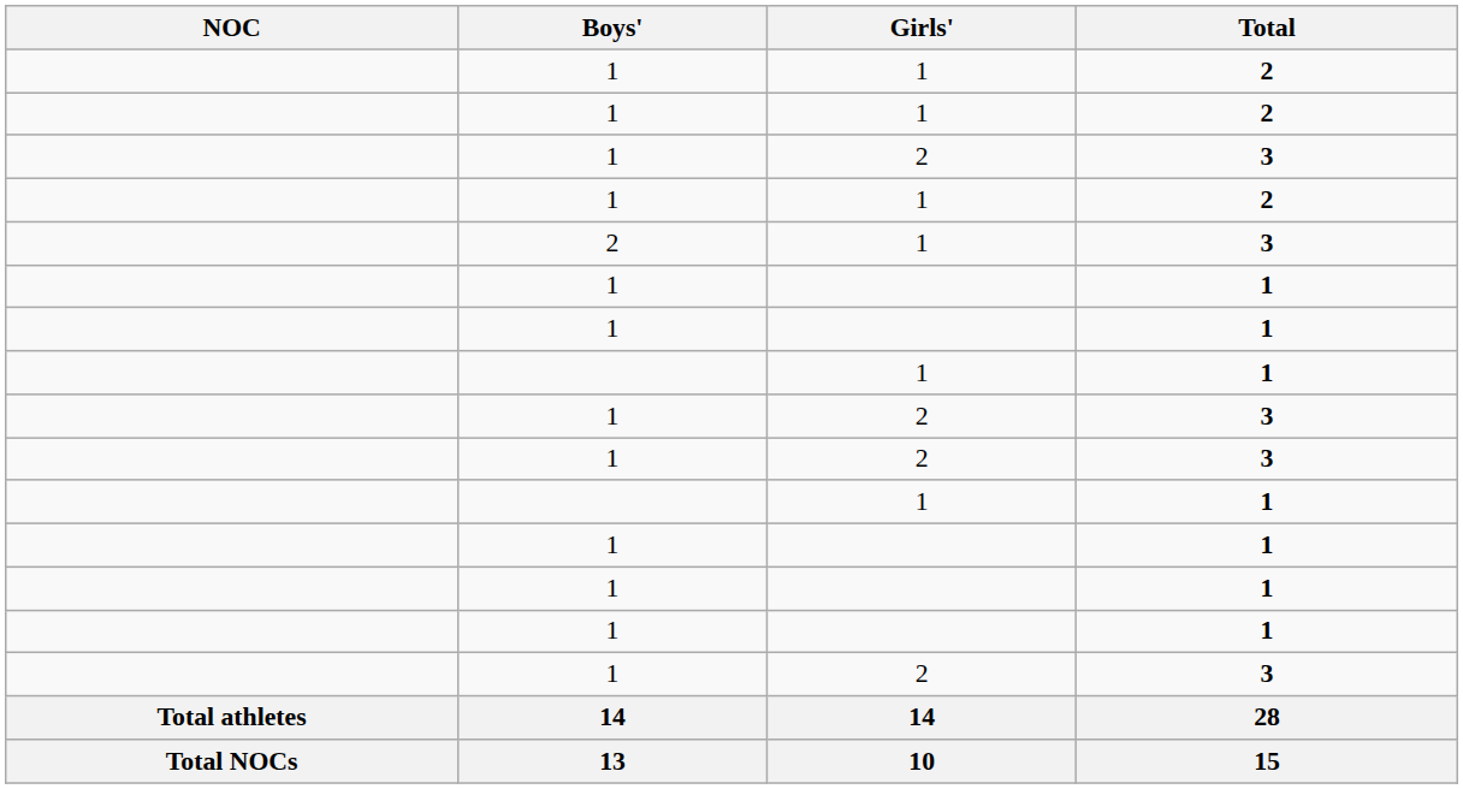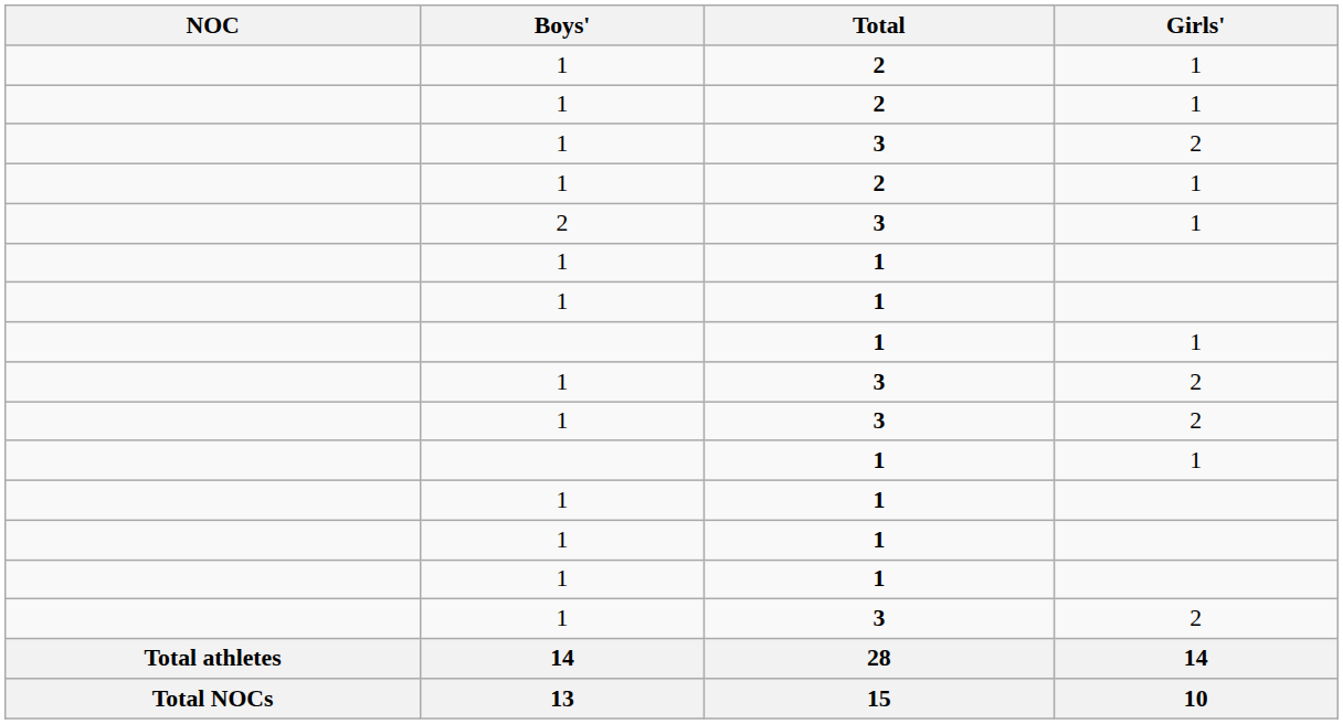columns swapped: Girls' <-> Total
